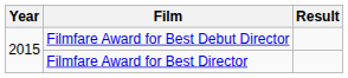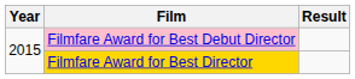Filmfare Award for Best Debut Director | Film: no background -> pink background
Filmfare Award for Best Director | Film: no background -> gold background
